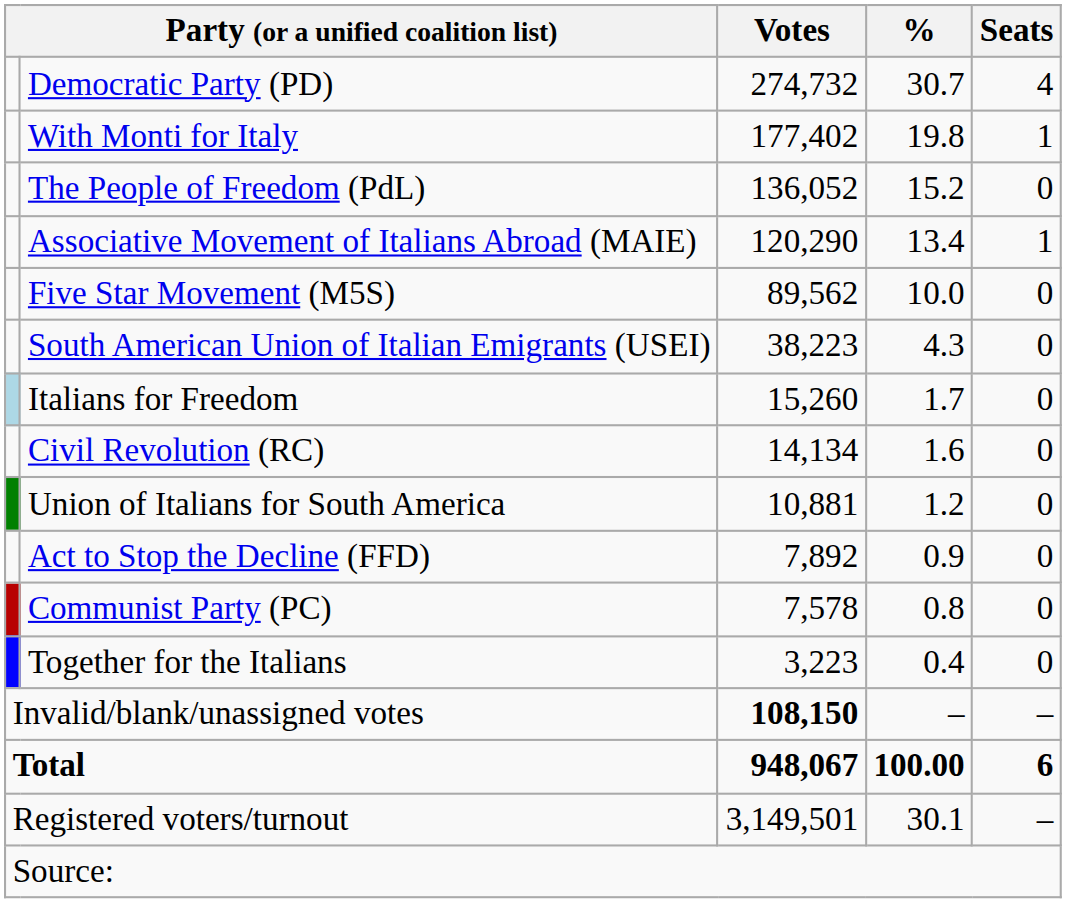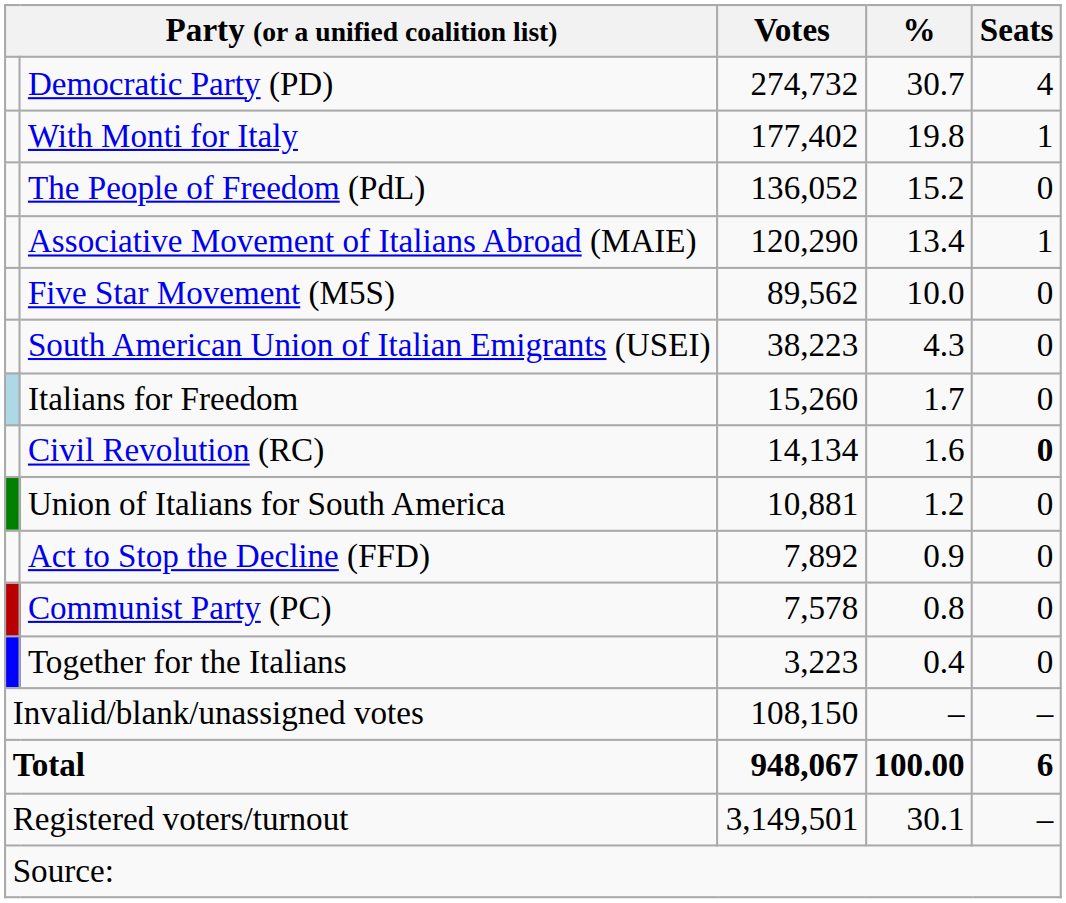Civil Revolution (RC) | Seats: normal -> bold
Invalid/blank/unassigned votes | Votes: bold -> normal
